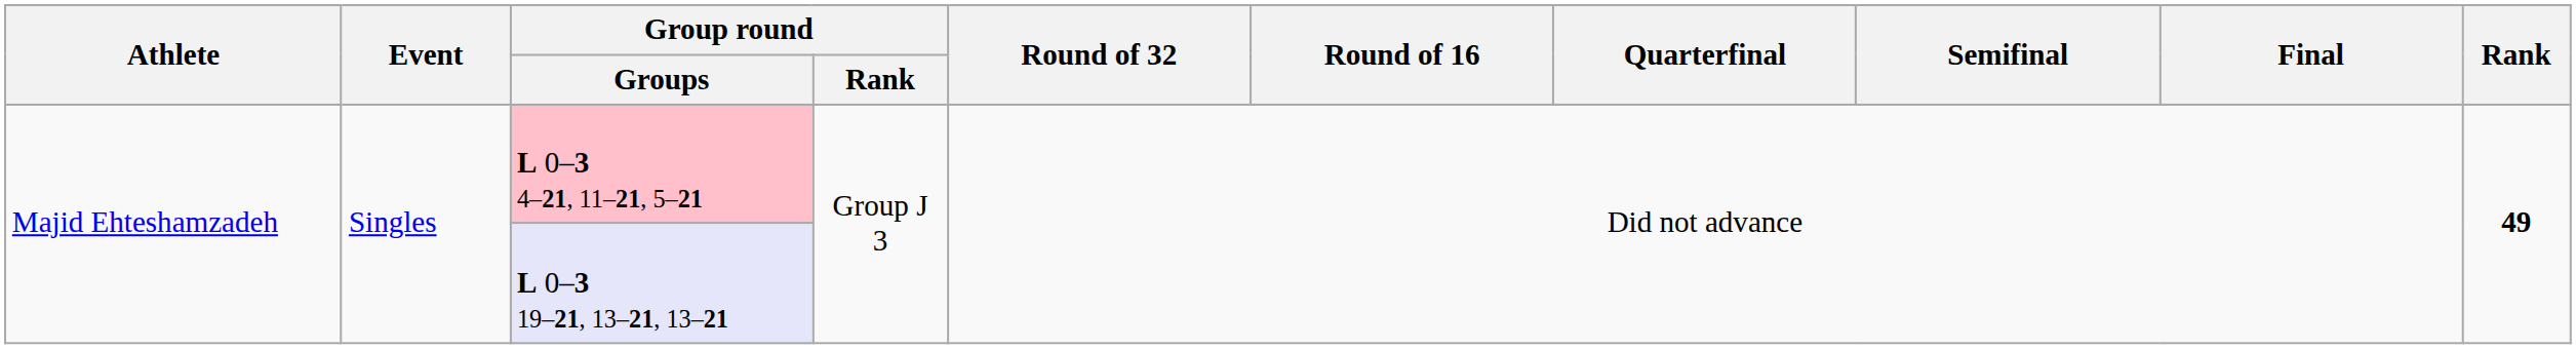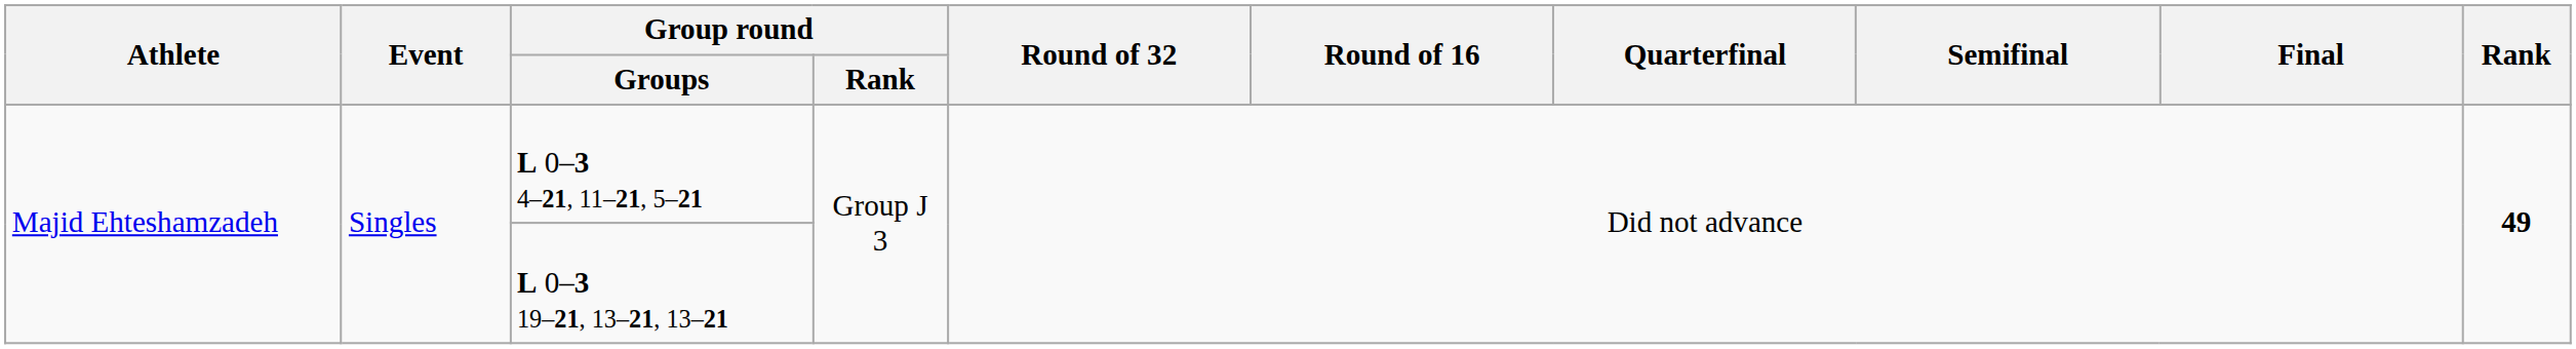L 0–3 4–21, 11–21, 5–21 | Group round / Groups: pink background -> no background
L 0–3 19–21, 13–21, 13–21 | Group round / Groups: lavender background -> no background
